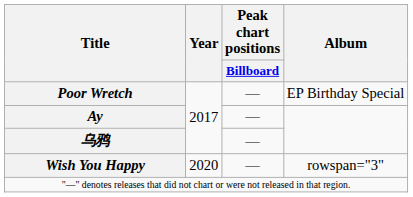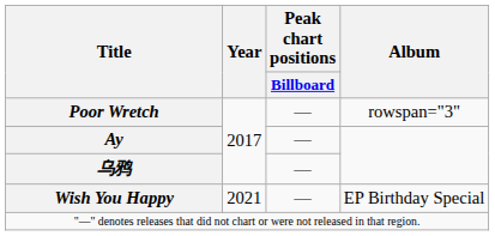Poor Wretch | Album: EP Birthday Special -> rowspan="3"
Wish You Happy | Year: 2020 -> 2021
Wish You Happy | Album: rowspan="3" -> EP Birthday Special
